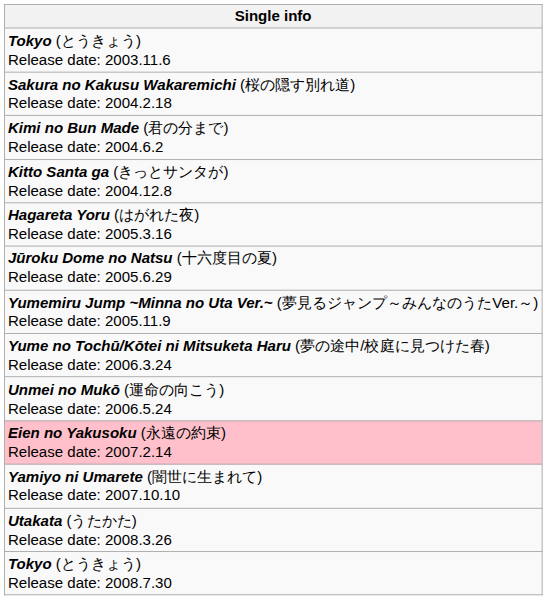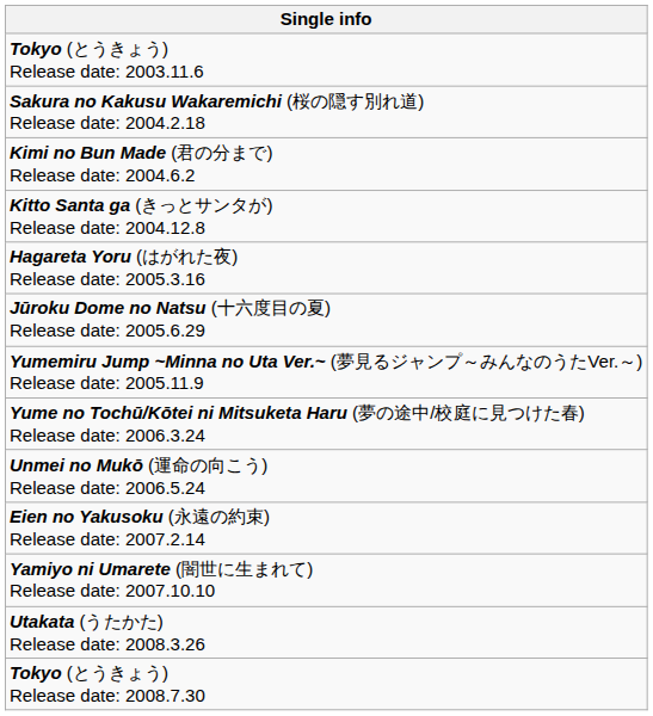row 11 | column 1: pink background -> no background
